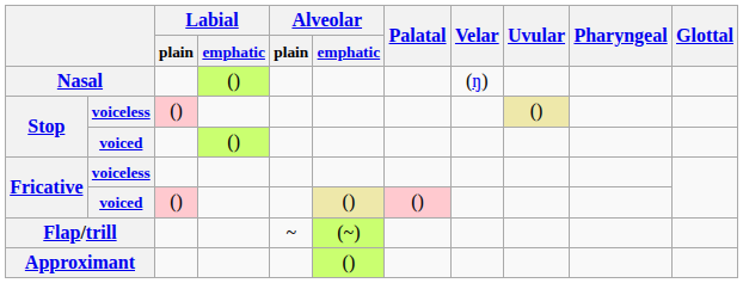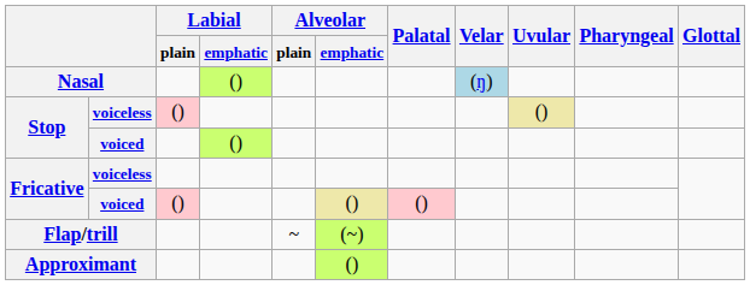Nasal | Velar: no background -> lightblue background
